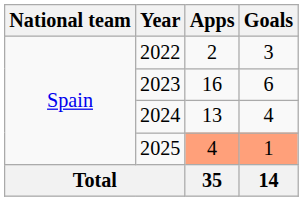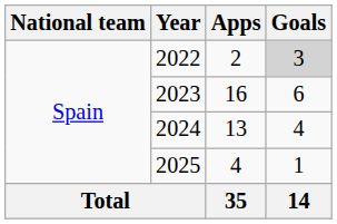2022 | Goals: no background -> lightgrey background
2025 | Apps: lightsalmon background -> no background
2025 | Goals: lightsalmon background -> no background
